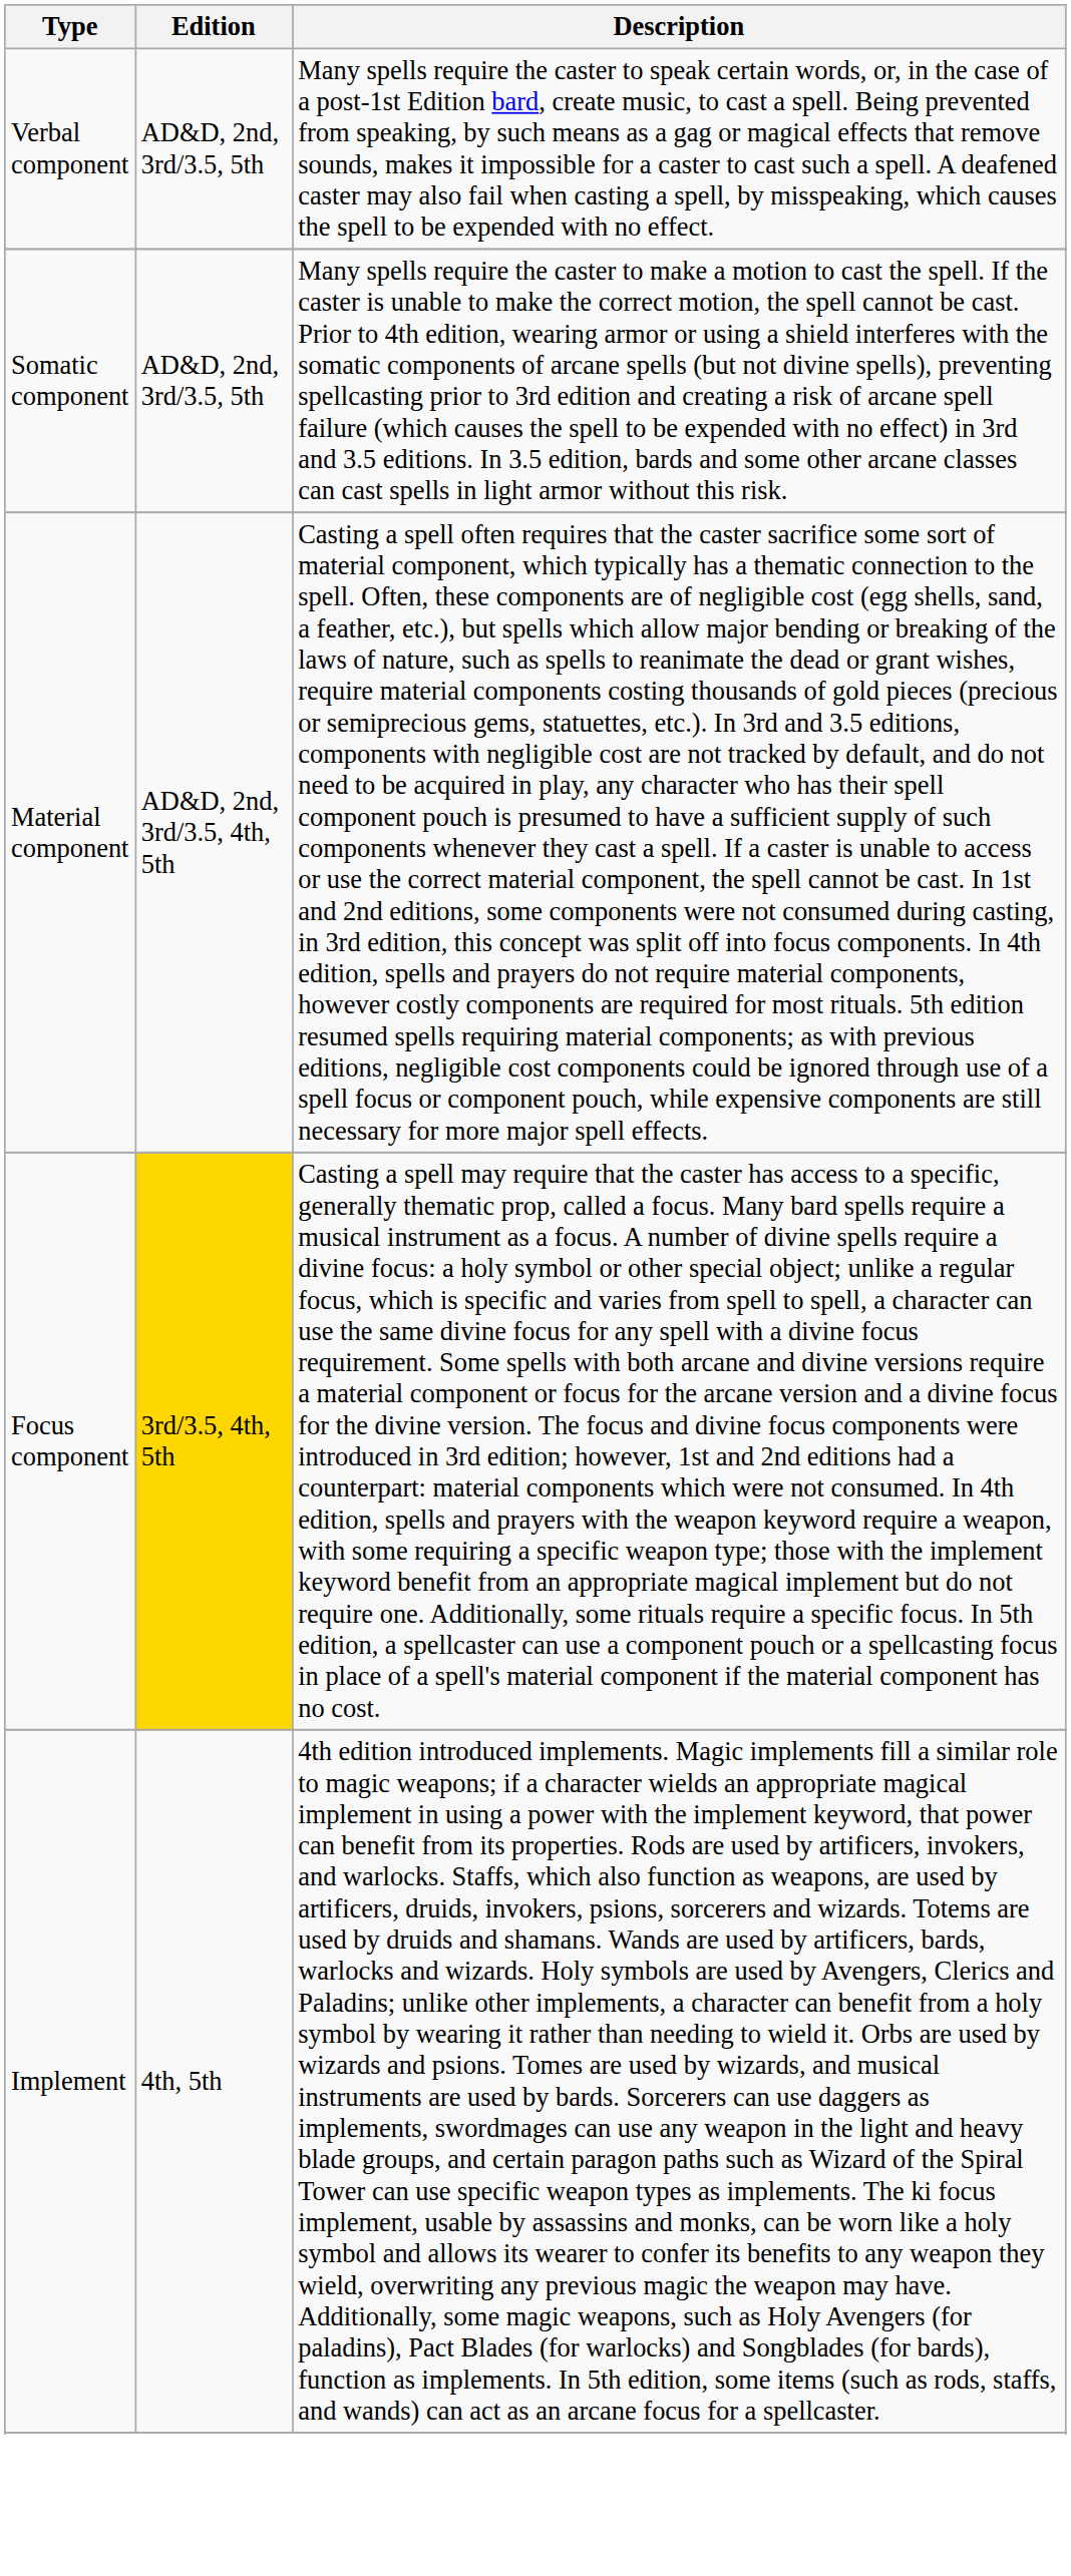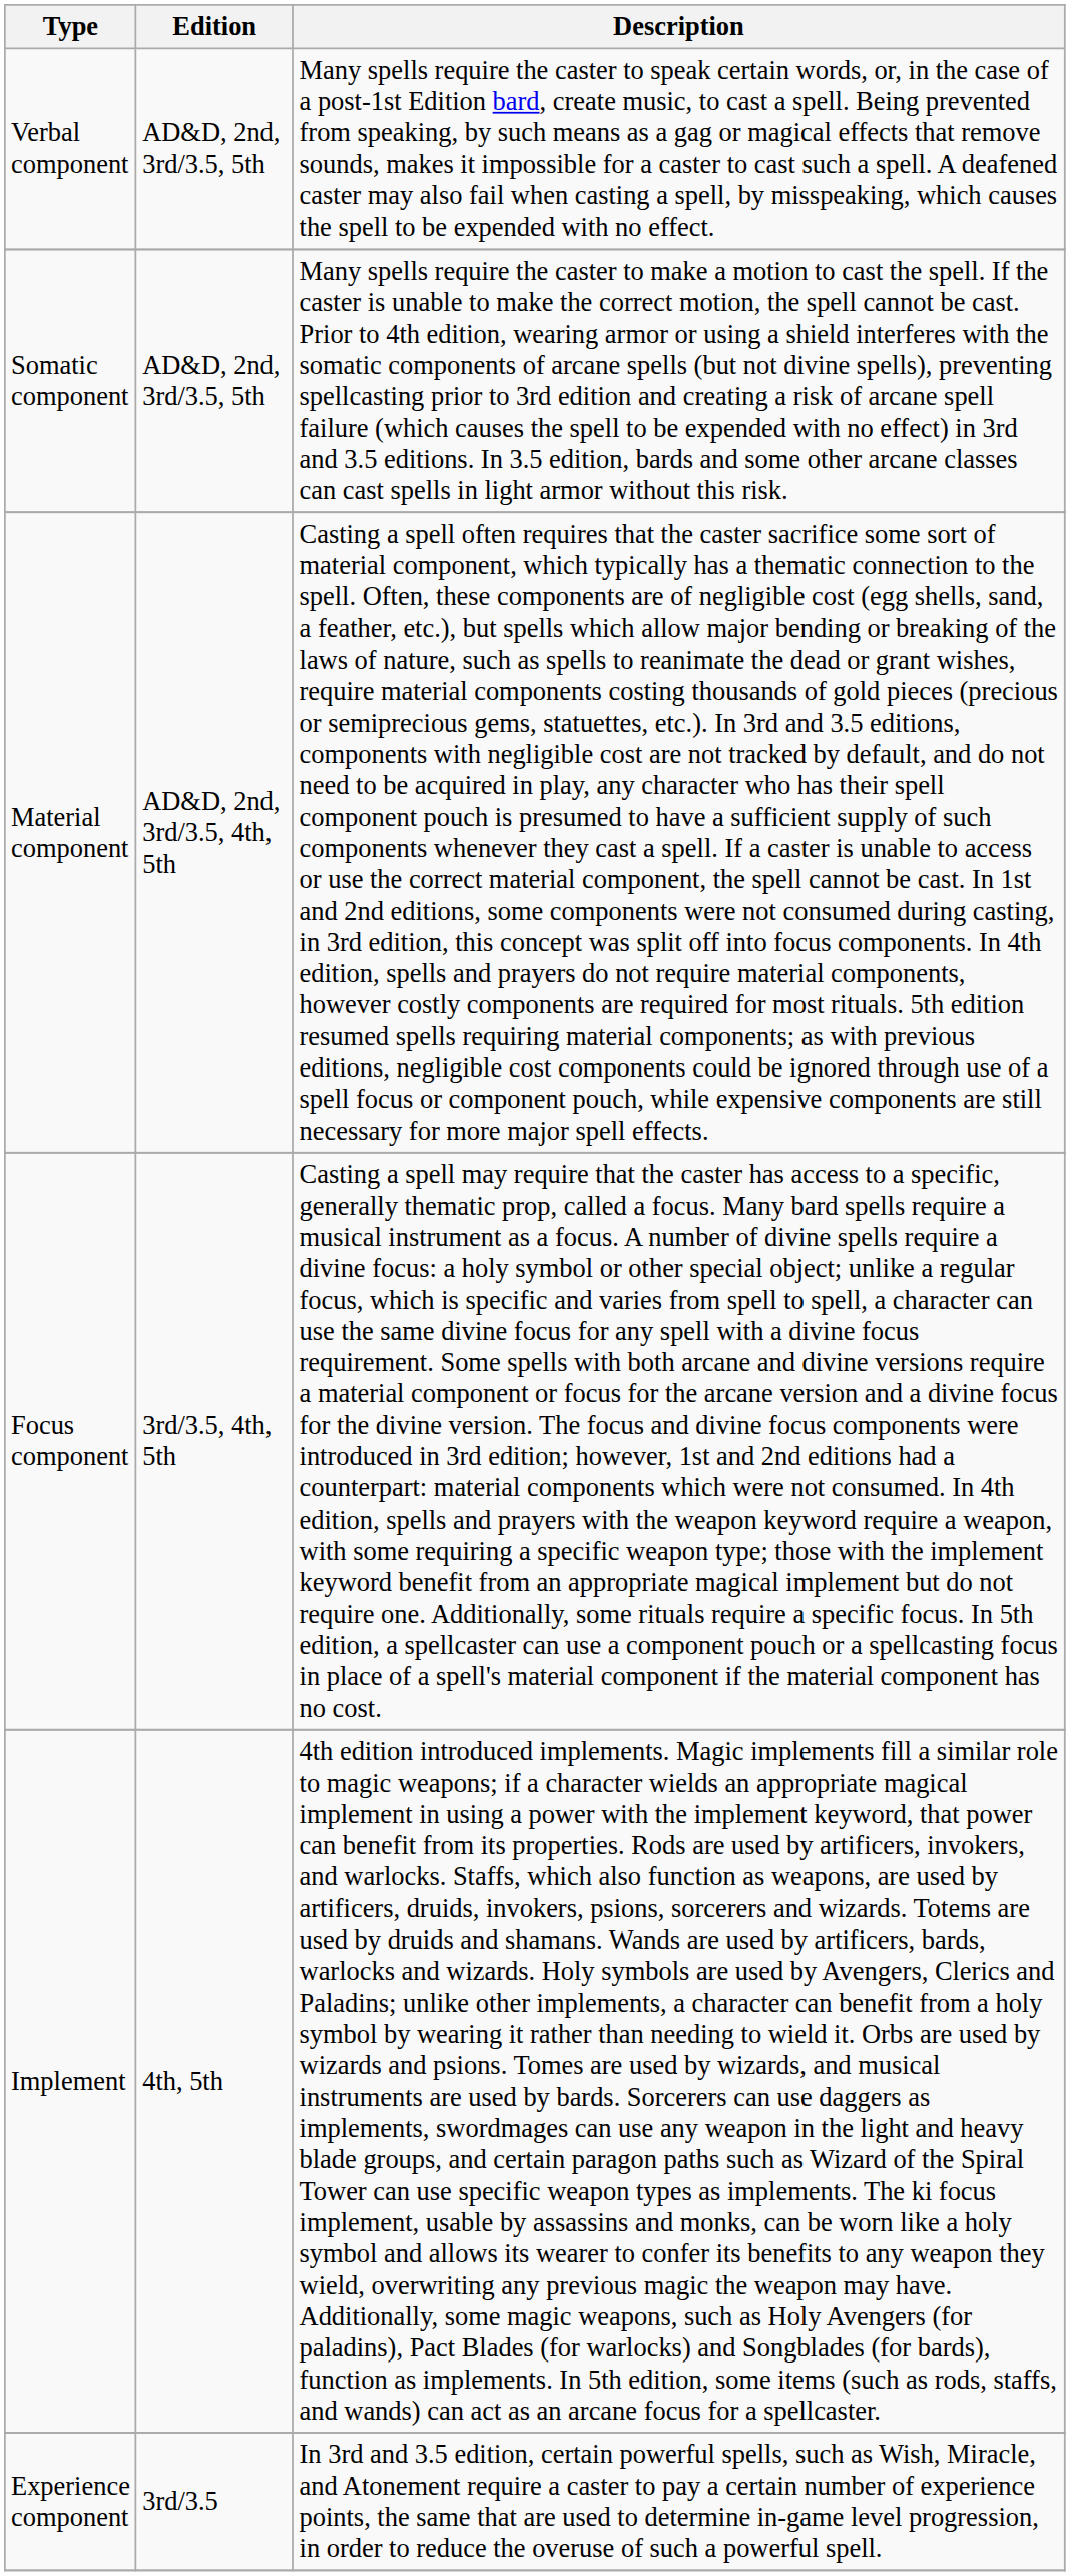Focus component | Edition: gold background -> no background
+ row: Experience component | 3rd/3.5 | In 3rd and 3.5 edition, certain powerful spells, such as Wish, Miracle, and Atonement require a caster to pay a certain number of experience points, the same that are used to determine in-game level progression, in order to reduce the overuse of such a powerful spell.
